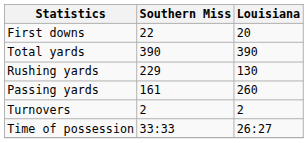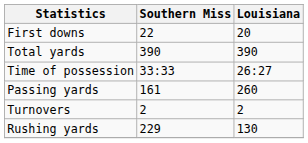rows swapped: Rushing yards <-> Time of possession
